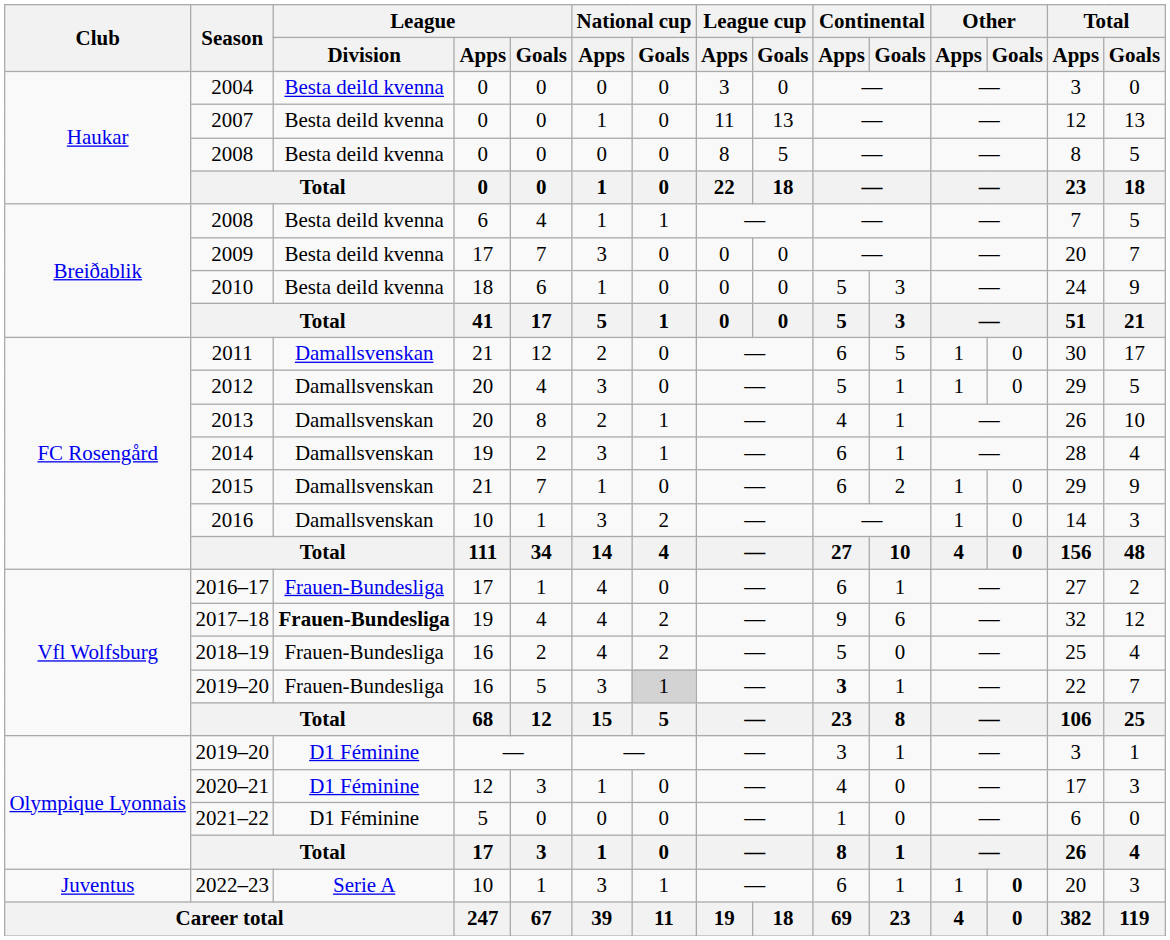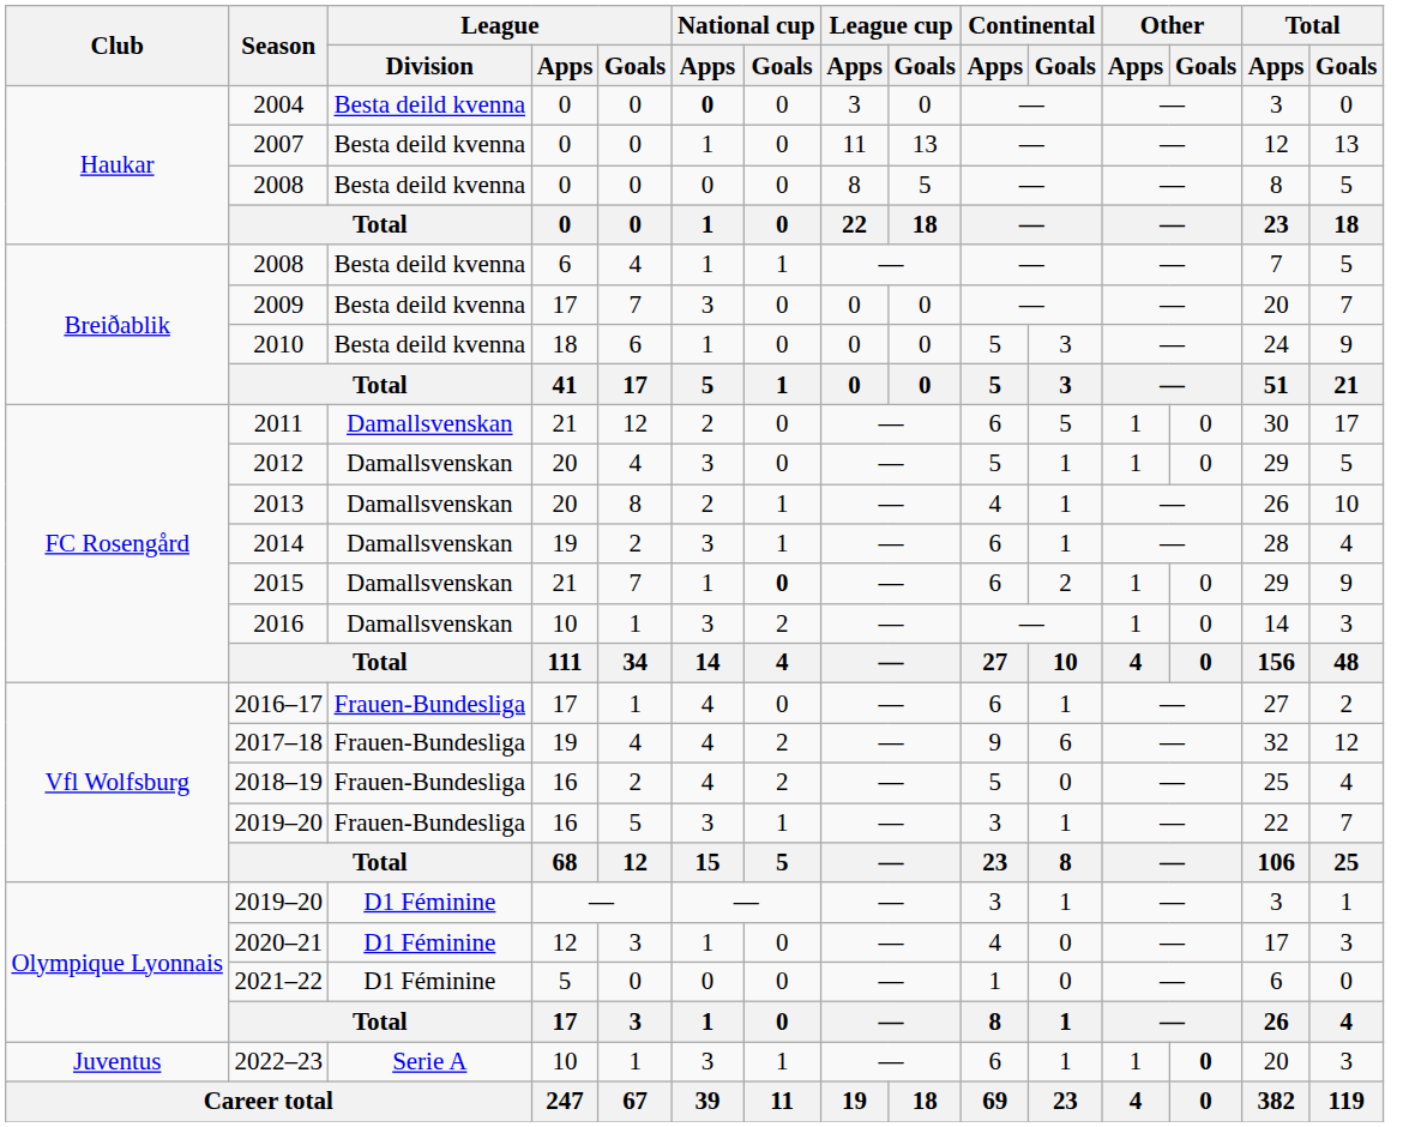2004 | National cup / Apps: normal -> bold
2015 | National cup / Goals: normal -> bold
2017–18 | League / Division: bold -> normal
2019–20 / 16 | National cup / Goals: lightgrey background -> no background
2019–20 / 16 | Continental / Apps: bold -> normal
